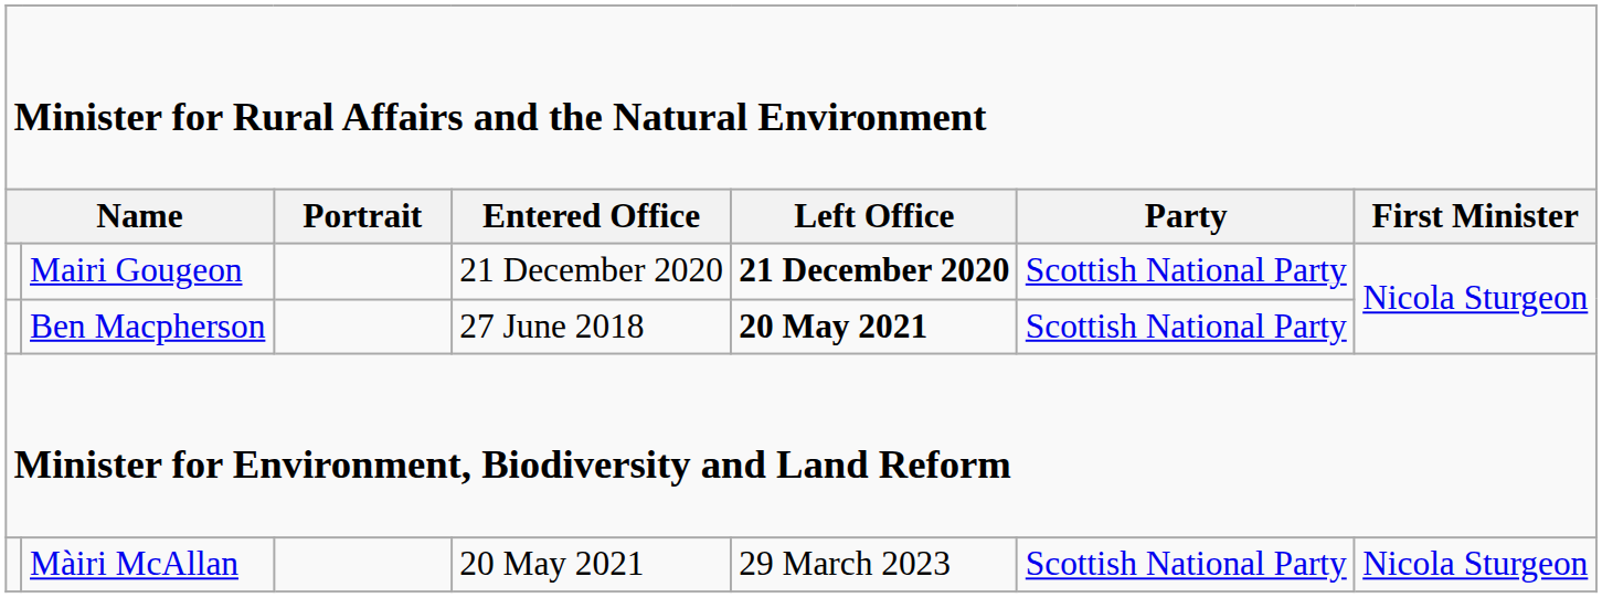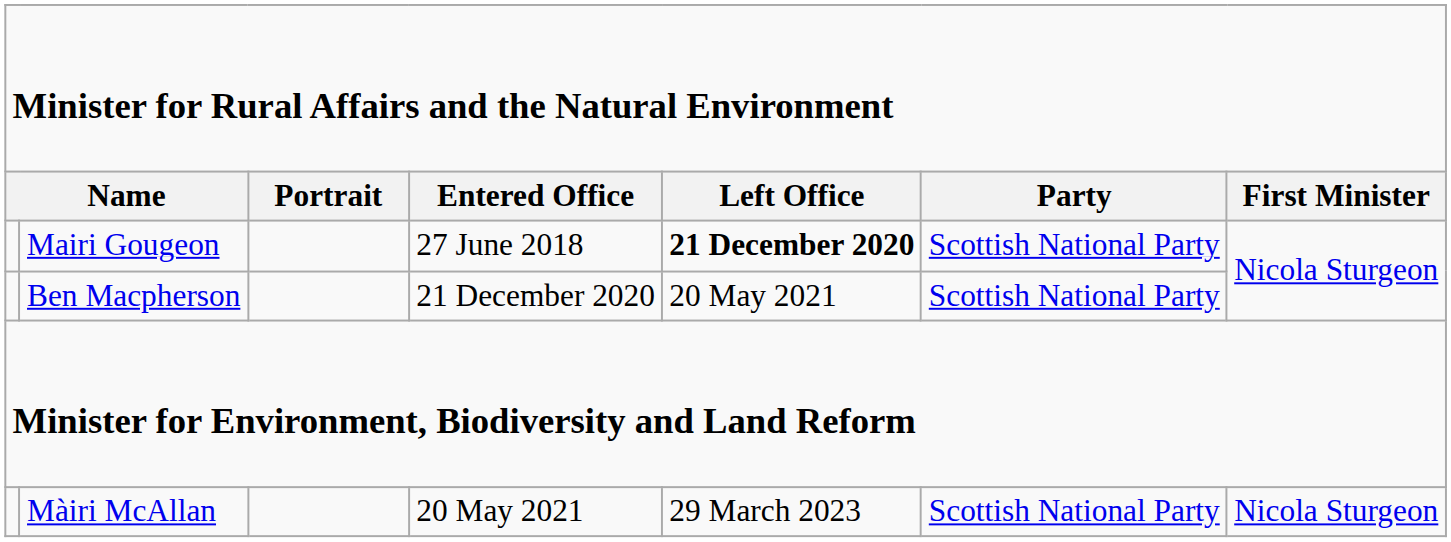Mairi Gougeon | column 4: 21 December 2020 -> 27 June 2018
Ben Macpherson | column 4: 27 June 2018 -> 21 December 2020
Ben Macpherson | column 5: bold -> normal
